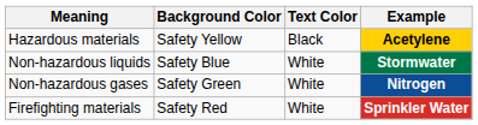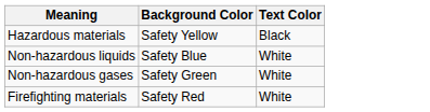- column: Example | Acetylene | Stormwater | Nitrogen | Sprinkler Water
